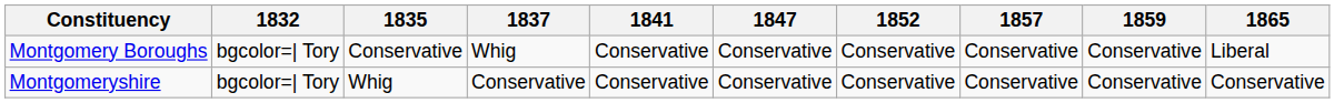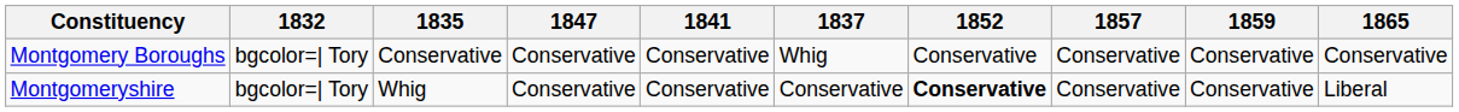columns swapped: 1837 <-> 1847
Montgomery Boroughs | 1865: Liberal -> Conservative
Montgomeryshire | 1852: normal -> bold
Montgomeryshire | 1865: Conservative -> Liberal
